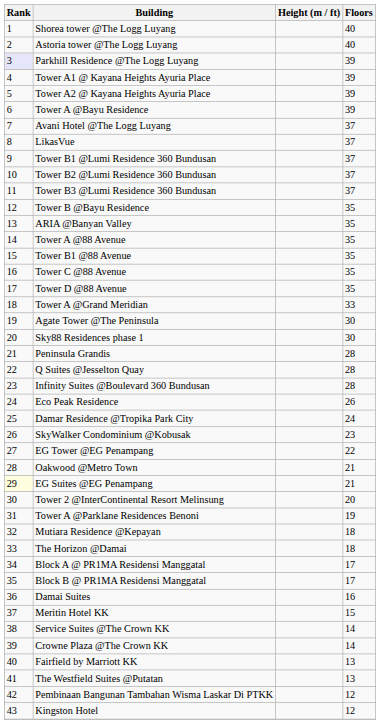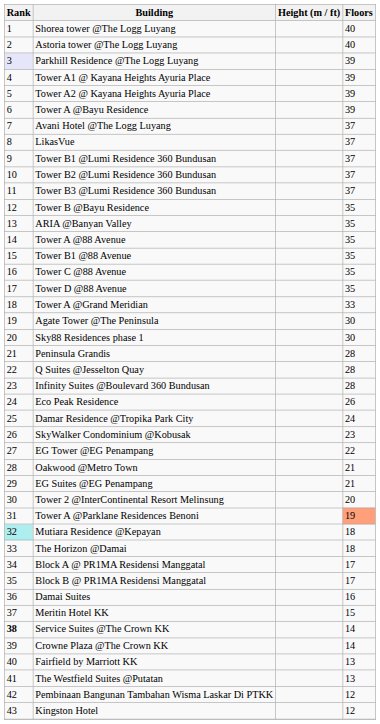EG Suites @EG Penampang | Rank: lightyellow background -> no background
Tower A @Parklane Residences Benoni | Floors: no background -> lightsalmon background
Mutiara Residence @Kepayan | Rank: no background -> paleturquoise background
Service Suites @The Crown KK | Rank: normal -> bold
